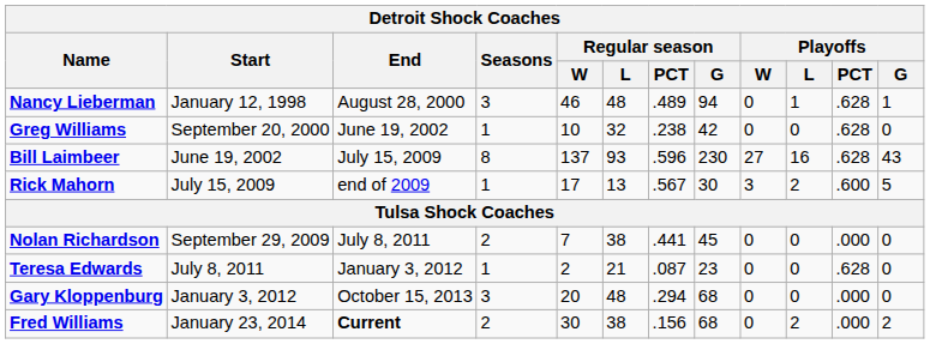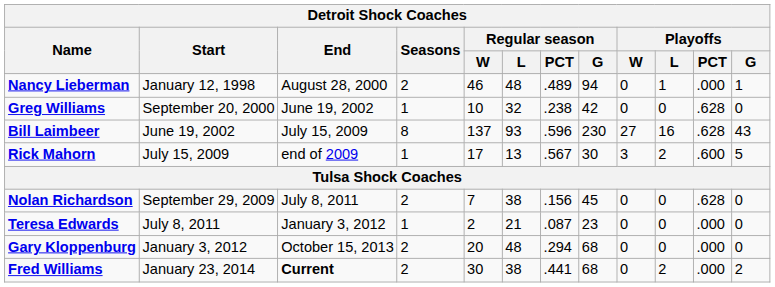Nancy Lieberman | Seasons: 3 -> 2
Nancy Lieberman | Playoffs / PCT: .628 -> .000
Nolan Richardson | Regular season / PCT: .441 -> .156
Nolan Richardson | Playoffs / PCT: .000 -> .628
Teresa Edwards | Playoffs / PCT: .628 -> .000
Gary Kloppenburg | Seasons: 3 -> 2
Fred Williams | Regular season / PCT: .156 -> .441
